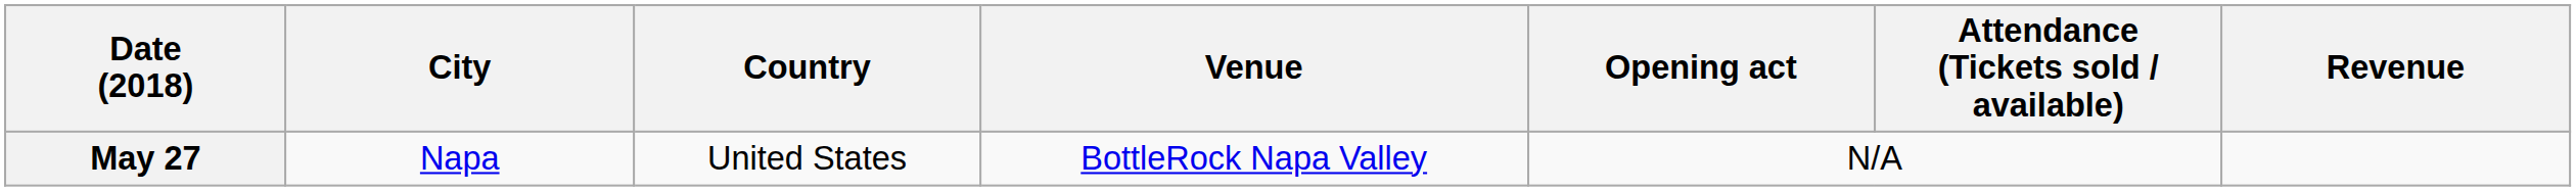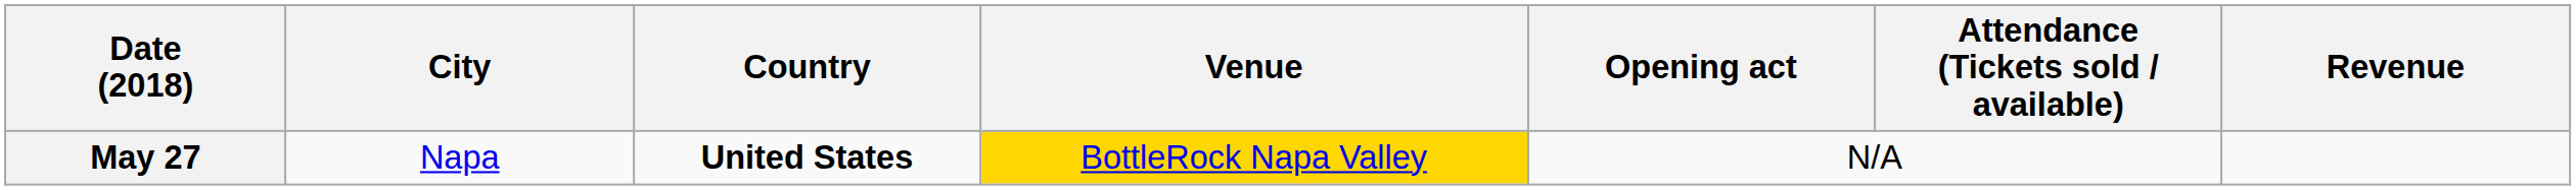May 27 | Country: normal -> bold
May 27 | Venue: no background -> gold background
